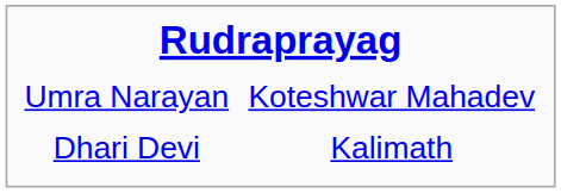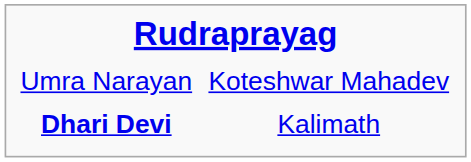row 3 | column 1: normal -> bold
